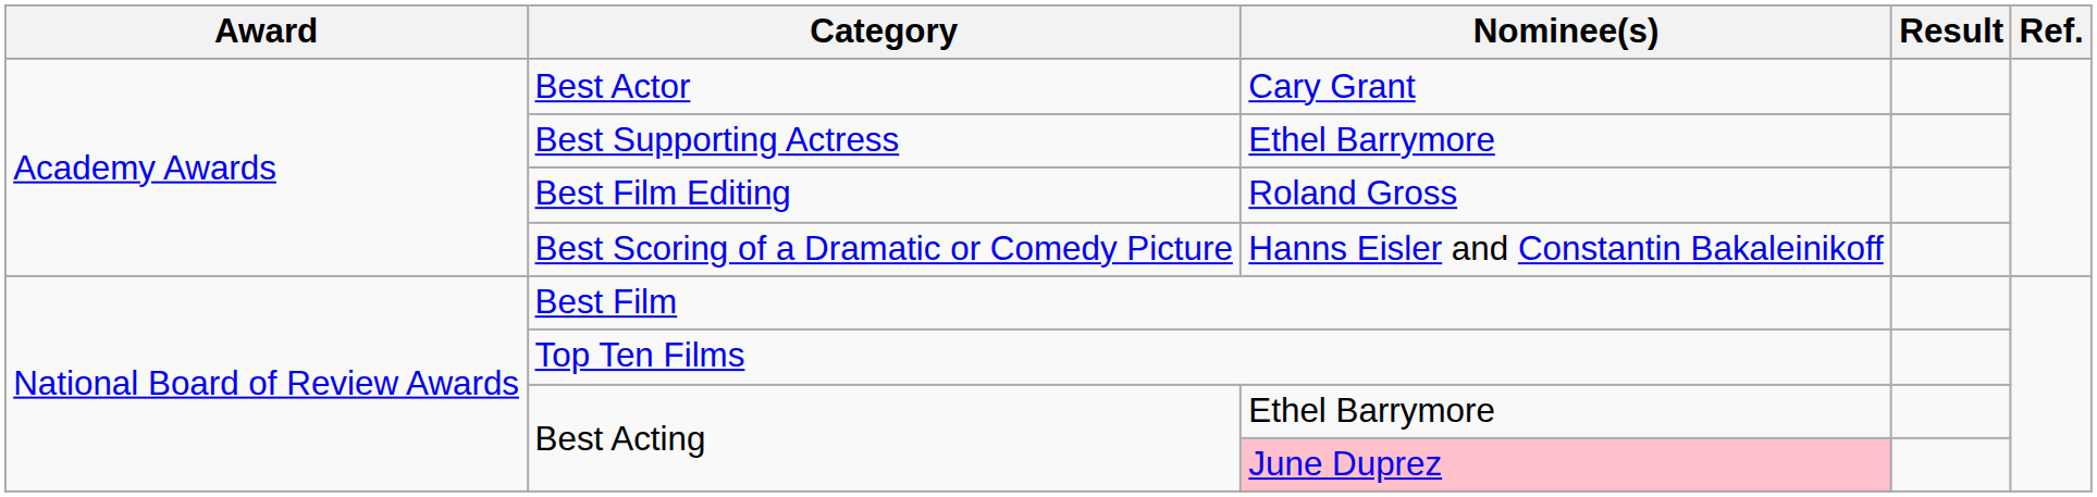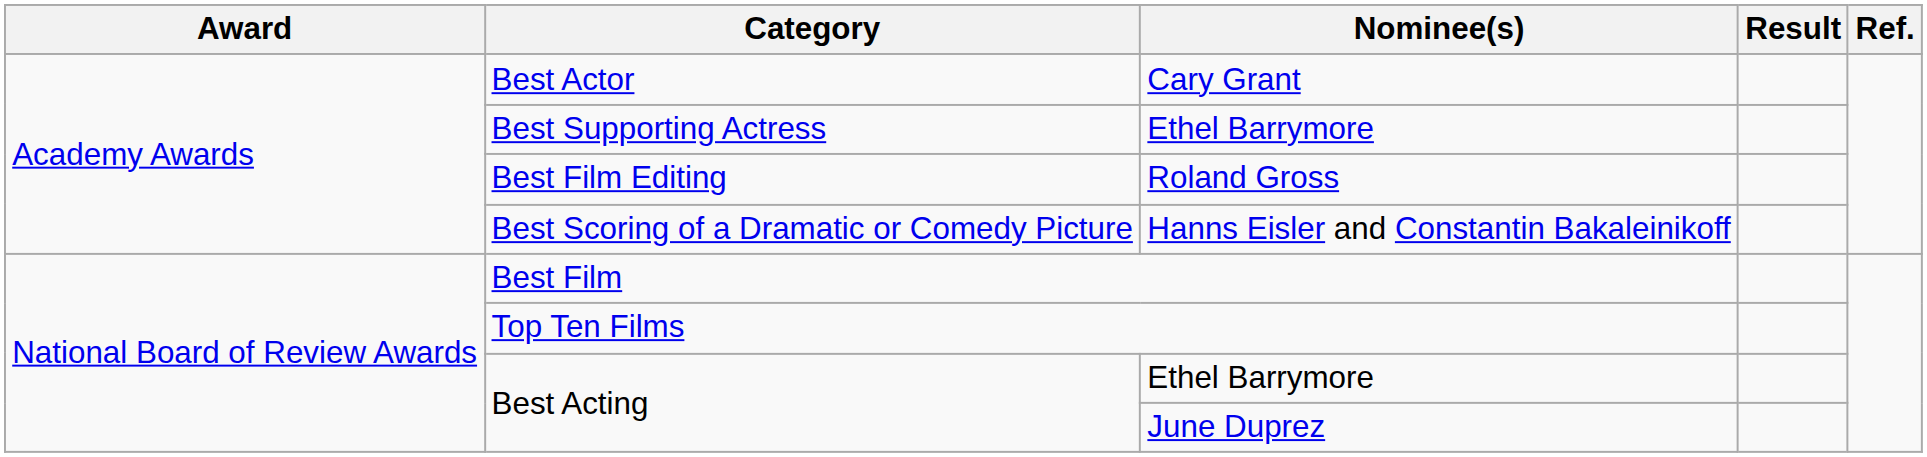Best Acting / June Duprez | Nominee(s): pink background -> no background
